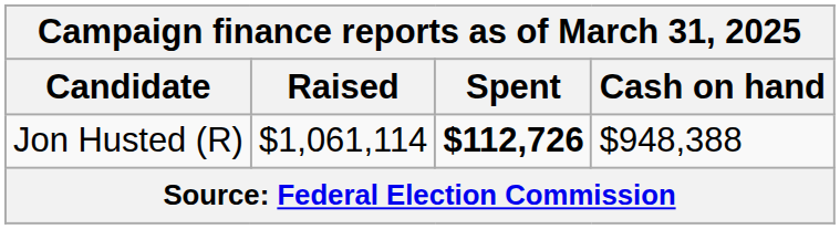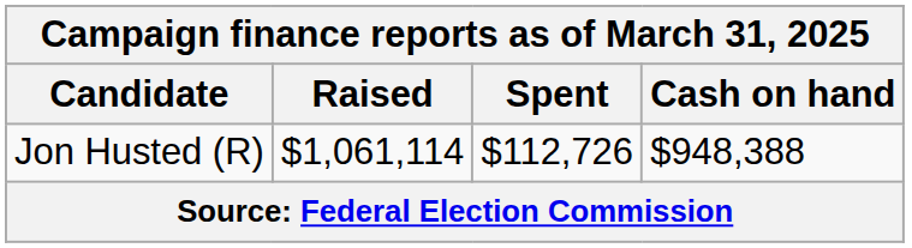Jon Husted (R) | Spent: bold -> normal
